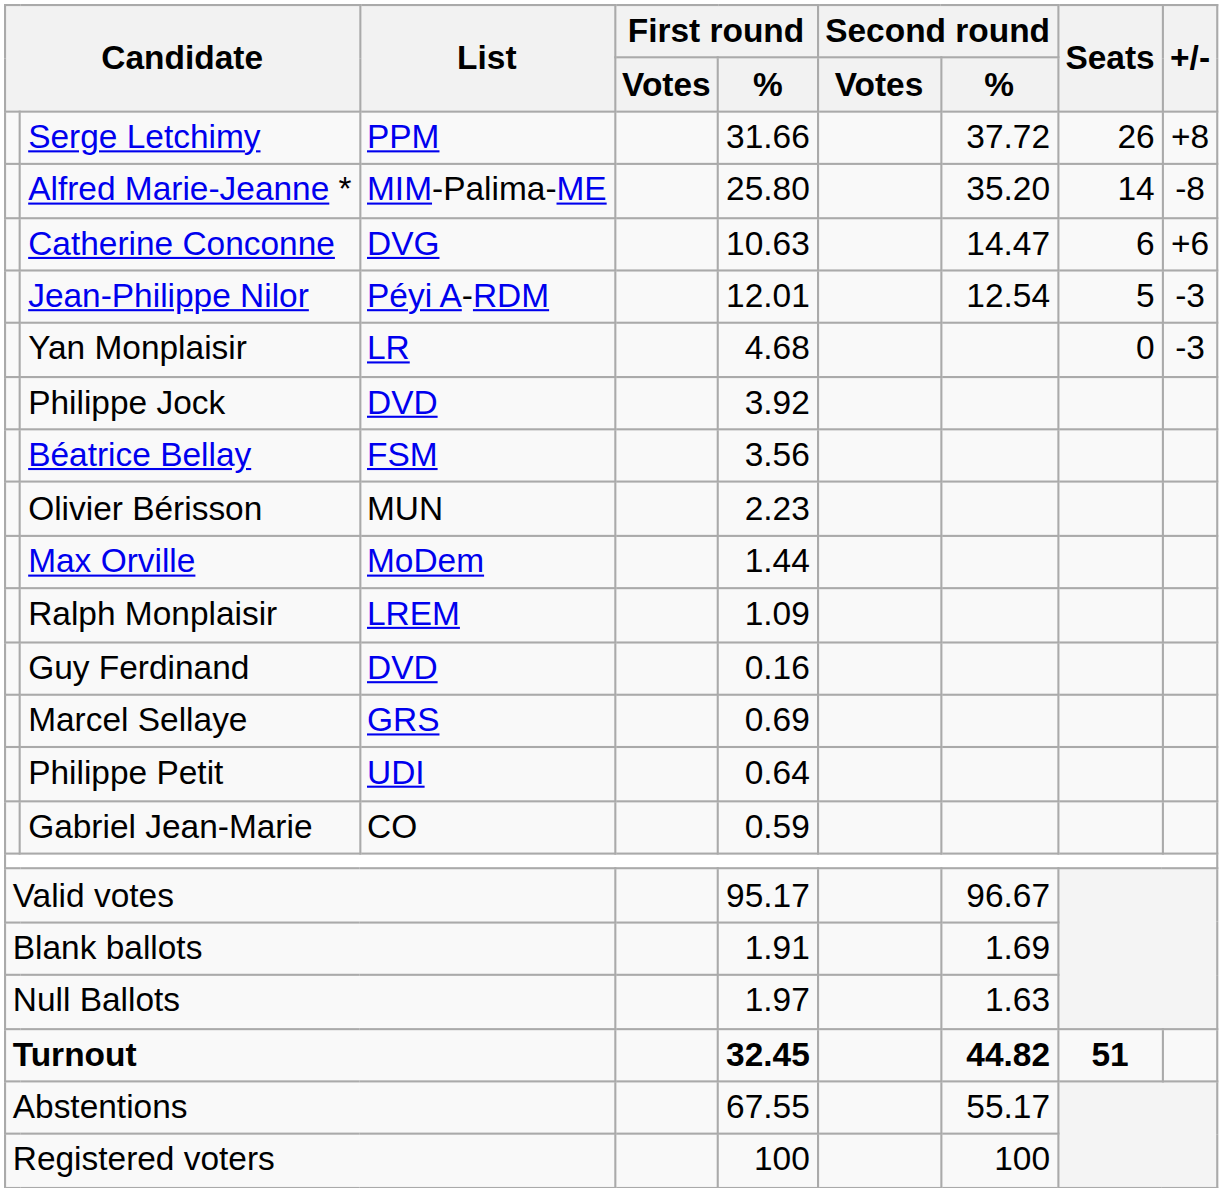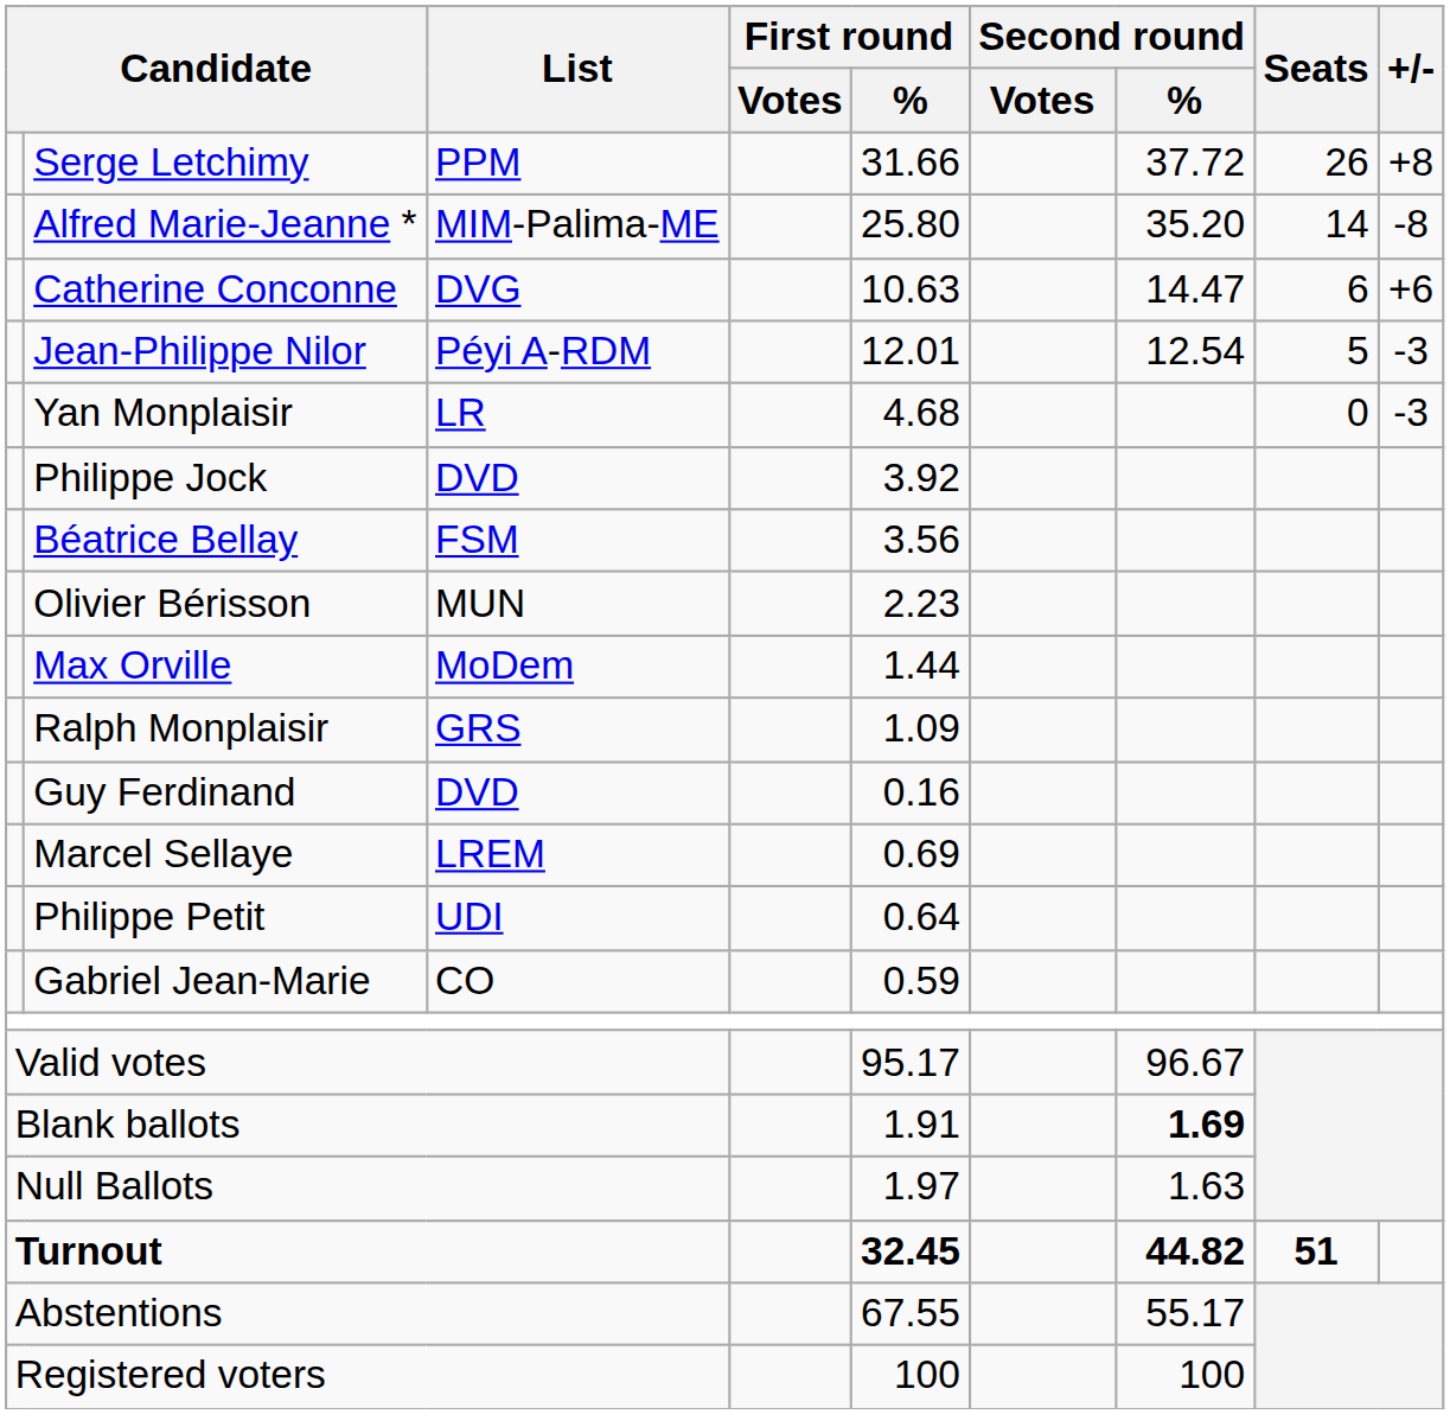Ralph Monplaisir | List: LREM -> GRS
Marcel Sellaye | List: GRS -> LREM
Blank ballots | Second round / %: normal -> bold
